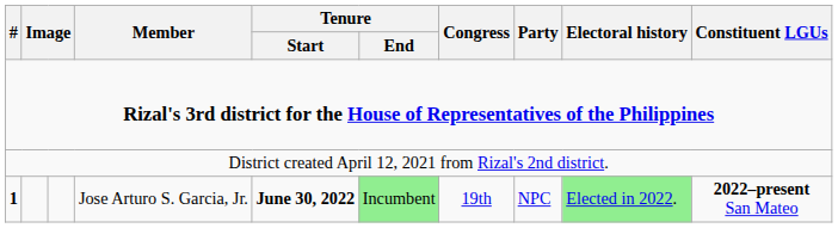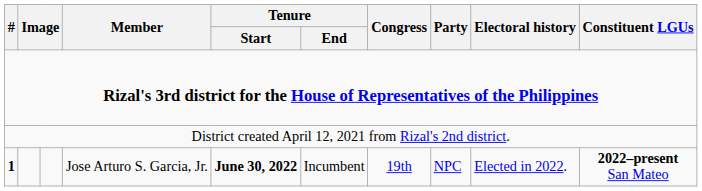1 | Tenure / End: lightgreen background -> no background
1 | Electoral history: lightgreen background -> no background
